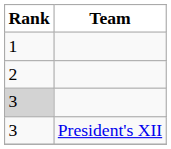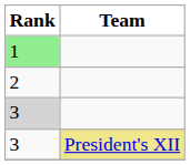row 2 | Rank: no background -> lightgreen background
row 5 | Team: no background -> khaki background
